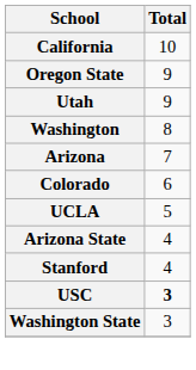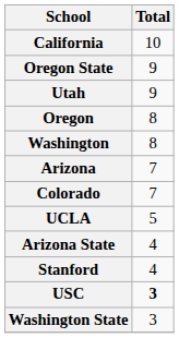+ row: Oregon | 8
Colorado | Total: 6 -> 7
